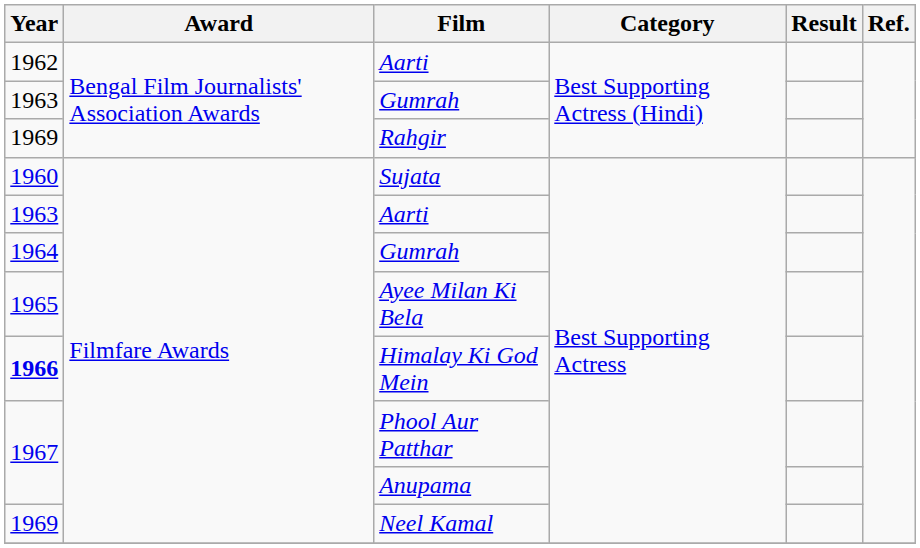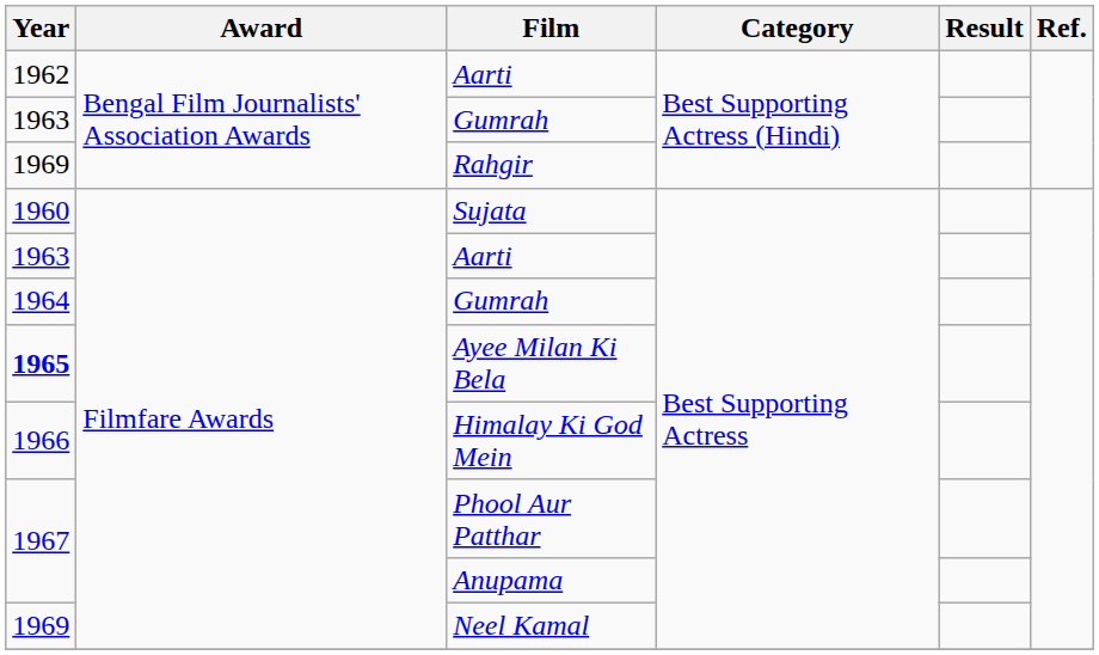Ayee Milan Ki Bela | Year: normal -> bold
Himalay Ki God Mein | Year: bold -> normal
